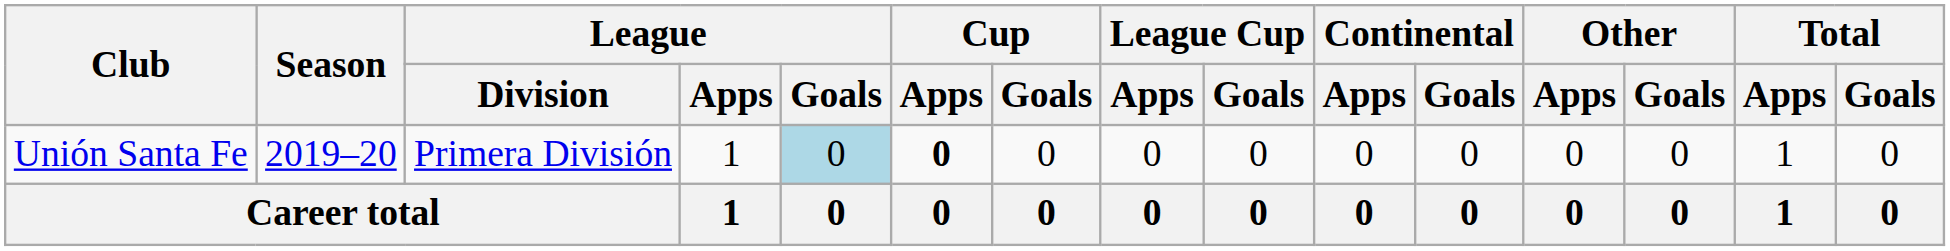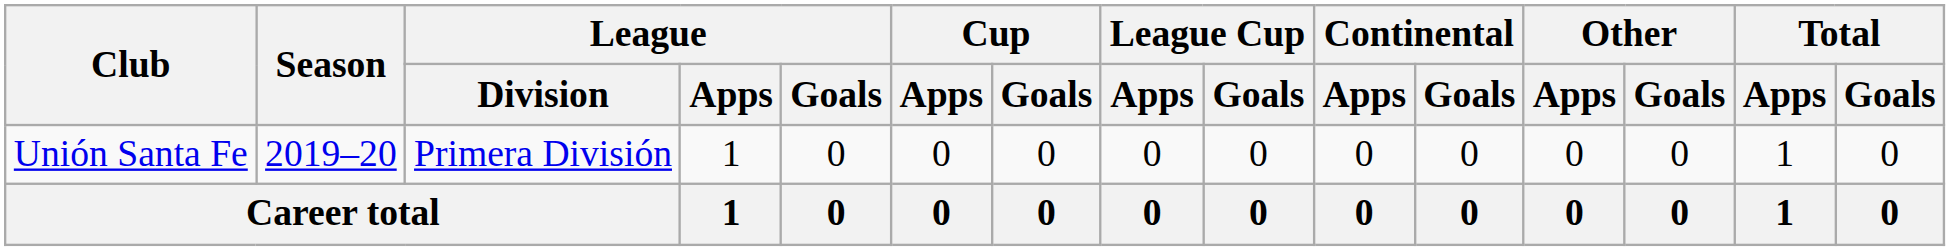Unión Santa Fe | League / Goals: lightblue background -> no background
Unión Santa Fe | Cup / Apps: bold -> normal
